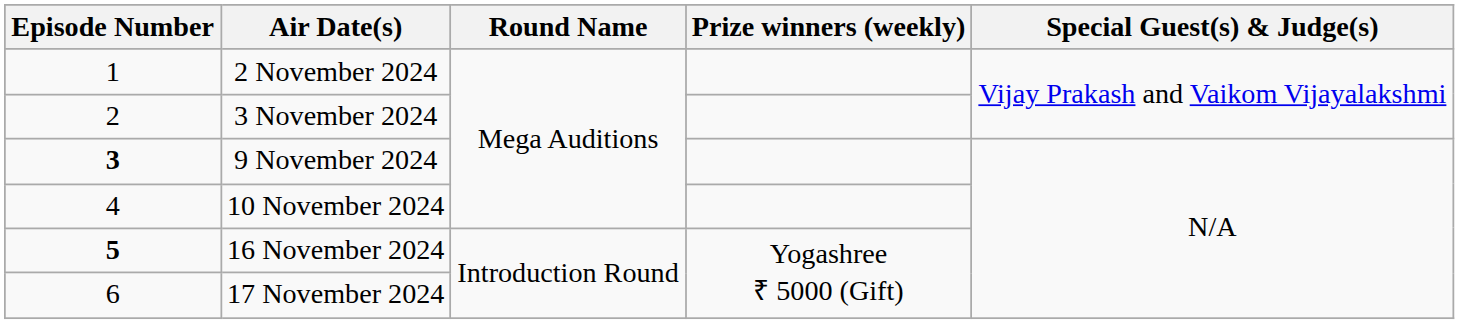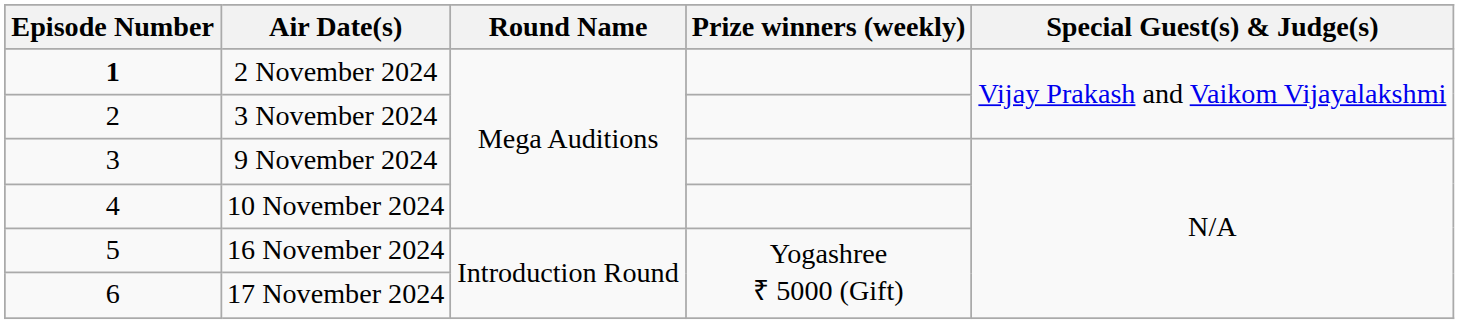2 November 2024 | Episode Number: normal -> bold
9 November 2024 | Episode Number: bold -> normal
16 November 2024 | Episode Number: bold -> normal
